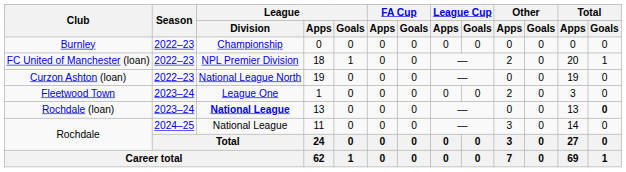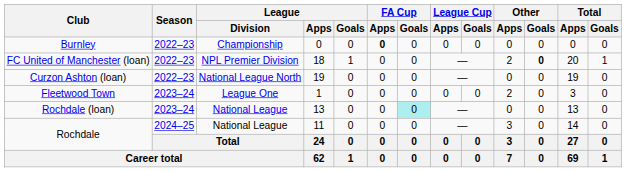Burnley | FA Cup / Apps: normal -> bold
FC United of Manchester (loan) | Other / Goals: normal -> bold
Rochdale (loan) | League / Division: bold -> normal
Rochdale (loan) | FA Cup / Goals: no background -> paleturquoise background
Rochdale (loan) | Total / Goals: bold -> normal
